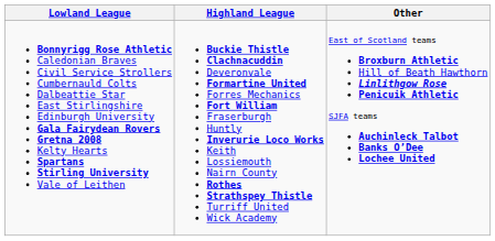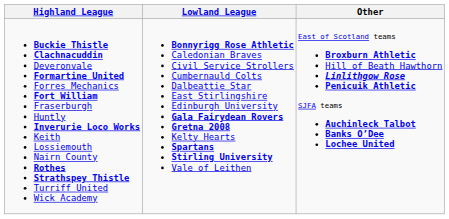columns swapped: Highland League <-> Lowland League
